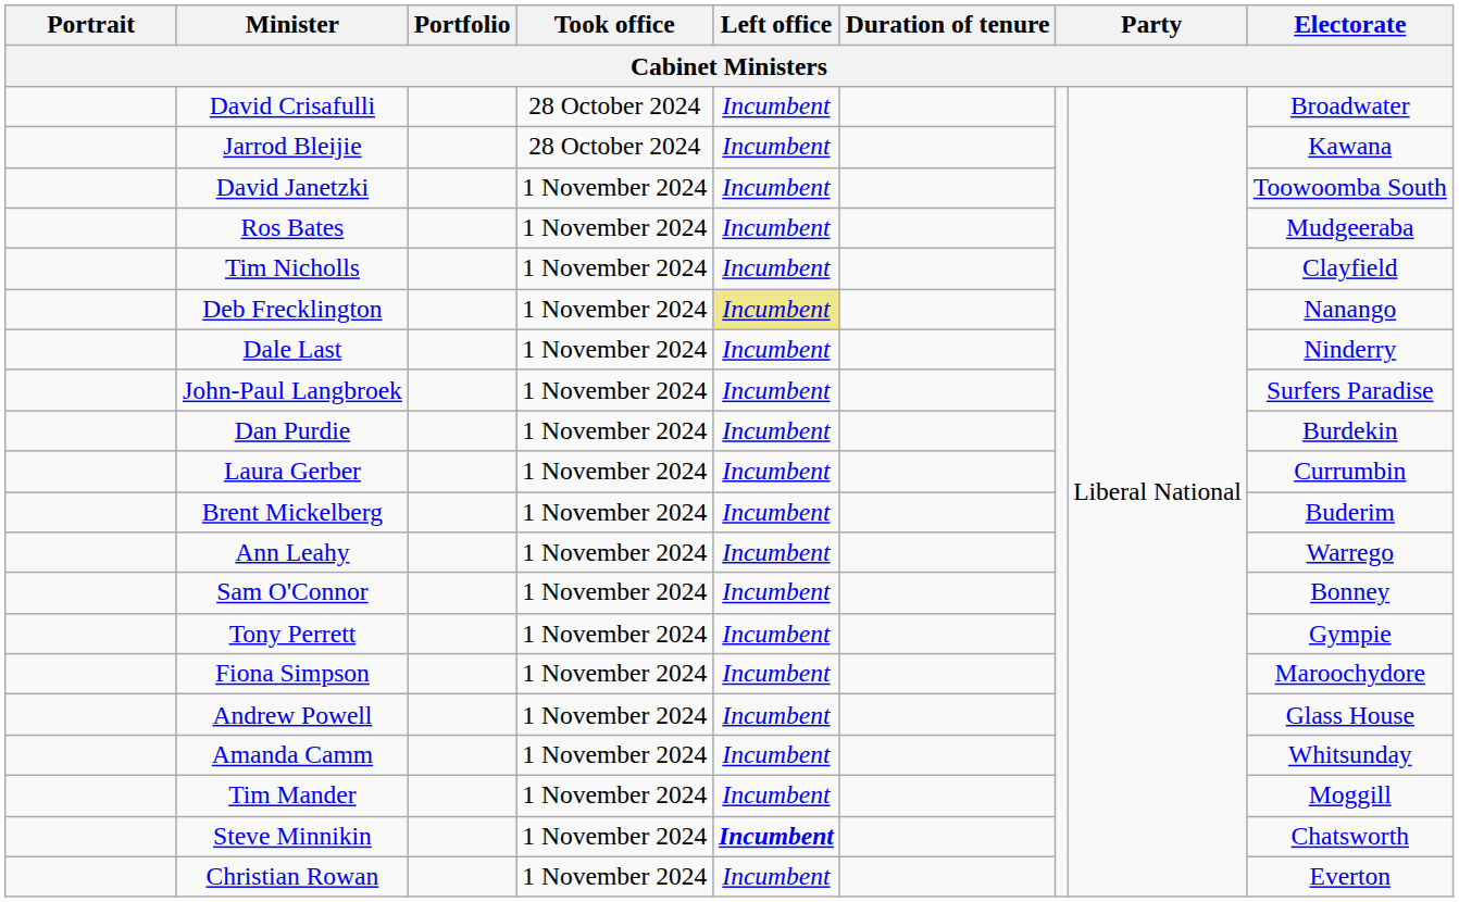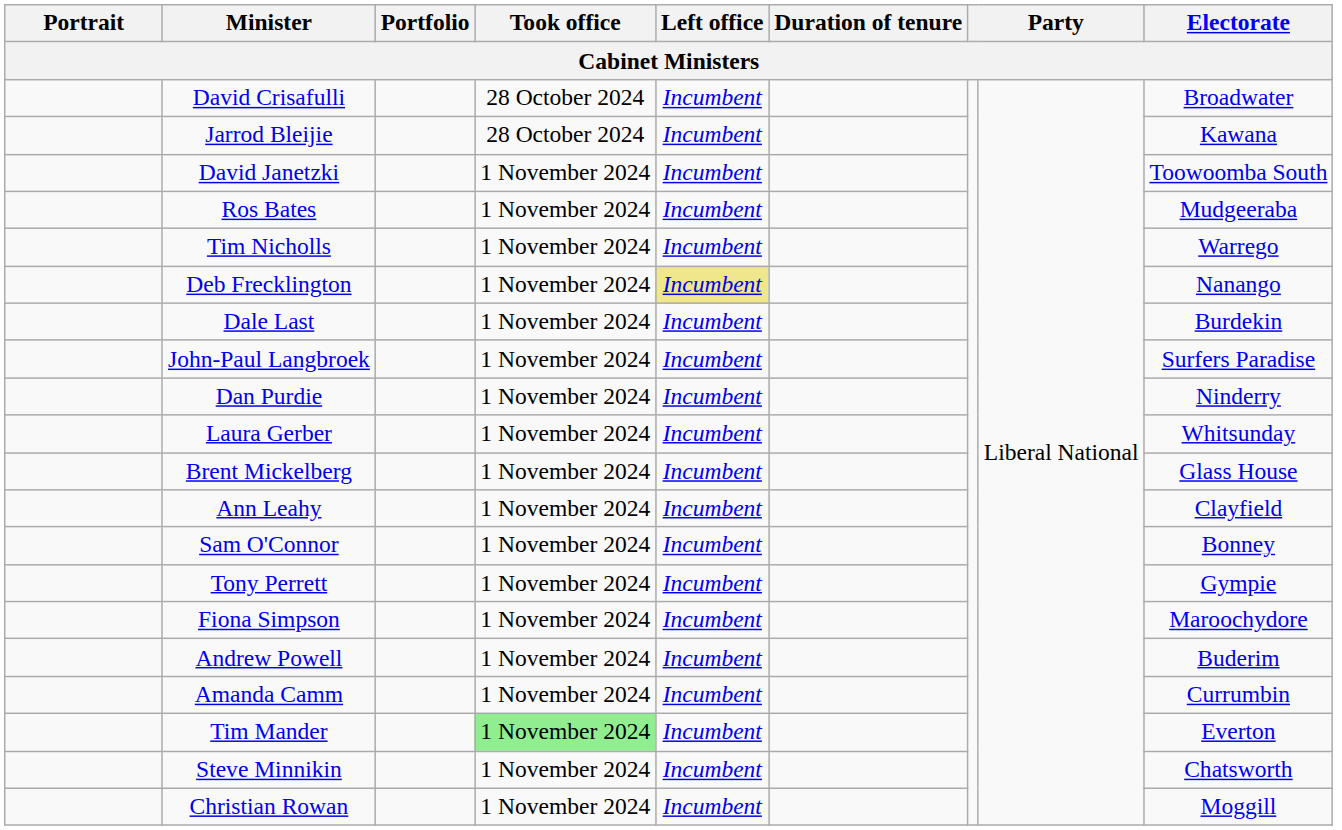Tim Nicholls | Electorate: Clayfield -> Warrego
Dale Last | Electorate: Ninderry -> Burdekin
Dan Purdie | Electorate: Burdekin -> Ninderry
Laura Gerber | Electorate: Currumbin -> Whitsunday
Brent Mickelberg | Electorate: Buderim -> Glass House
Ann Leahy | Electorate: Warrego -> Clayfield
Andrew Powell | Electorate: Glass House -> Buderim
Amanda Camm | Electorate: Whitsunday -> Currumbin
Tim Mander | Took office: no background -> lightgreen background
Tim Mander | Electorate: Moggill -> Everton
Steve Minnikin | Left office: bold -> normal
Christian Rowan | Electorate: Everton -> Moggill
